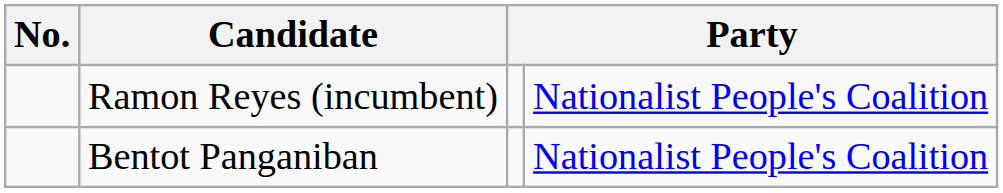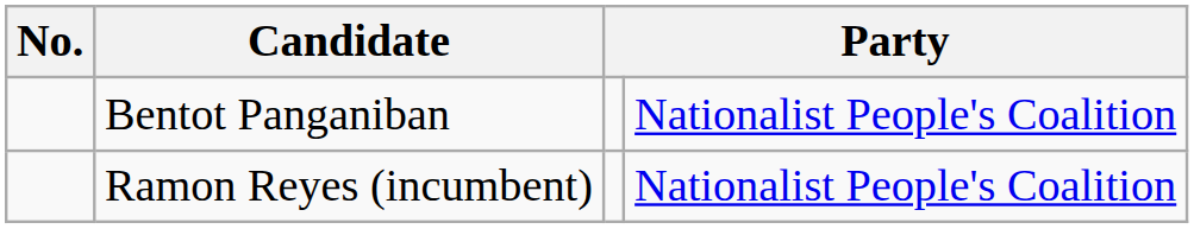rows swapped: Bentot Panganiban <-> Ramon Reyes (incumbent)
